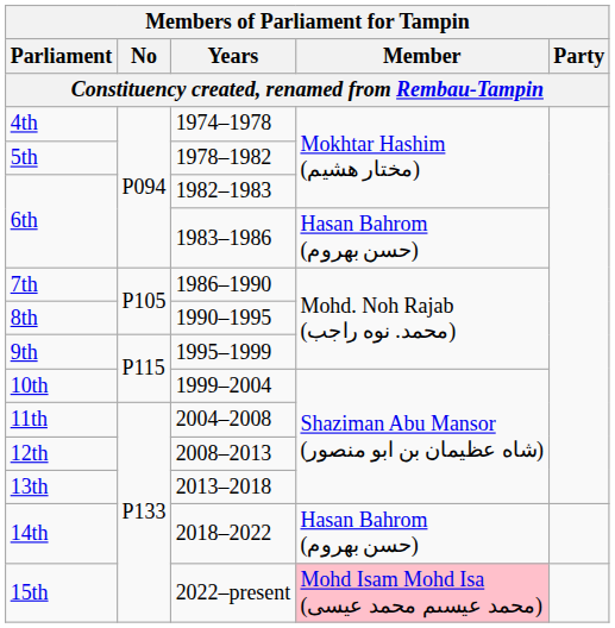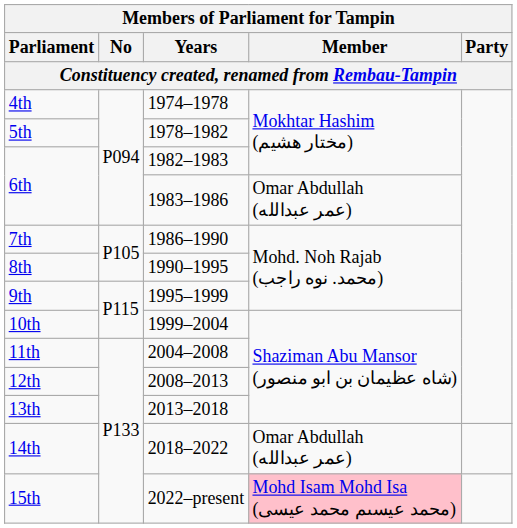6th / 1983–1986 | Member: Hasan Bahrom (حسن بهروم) -> Omar Abdullah (عمر عبدالله)
14th | Member: Hasan Bahrom (حسن بهروم) -> Omar Abdullah (عمر عبدالله)
